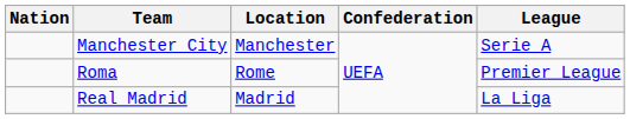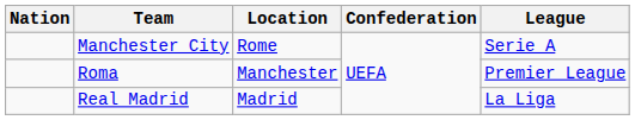Manchester City | Location: Manchester -> Rome
Roma | Location: Rome -> Manchester
